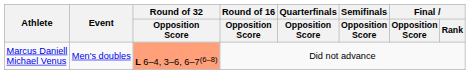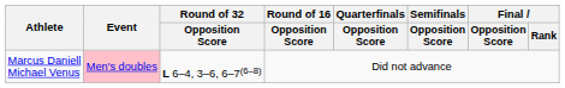Marcus Daniell Michael Venus | Event: no background -> pink background
Marcus Daniell Michael Venus | Round of 32 / Opposition Score: lightsalmon background -> no background
